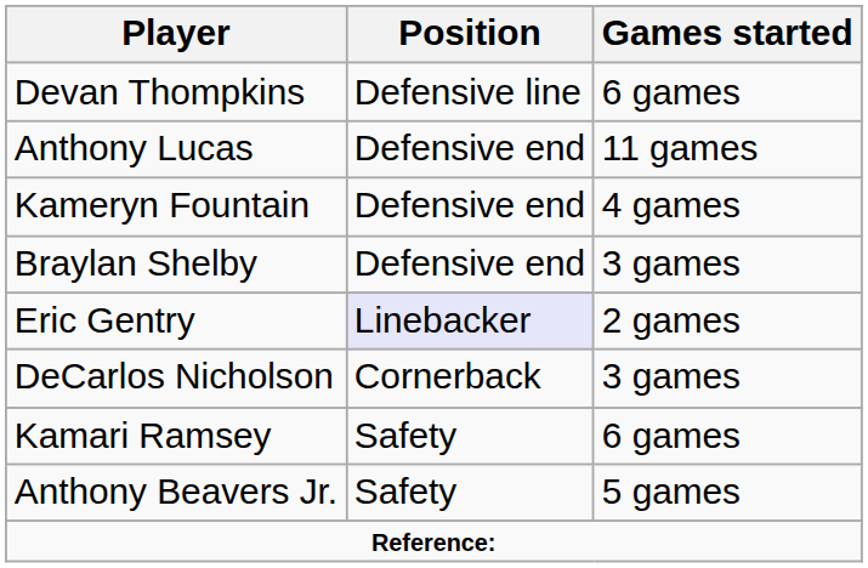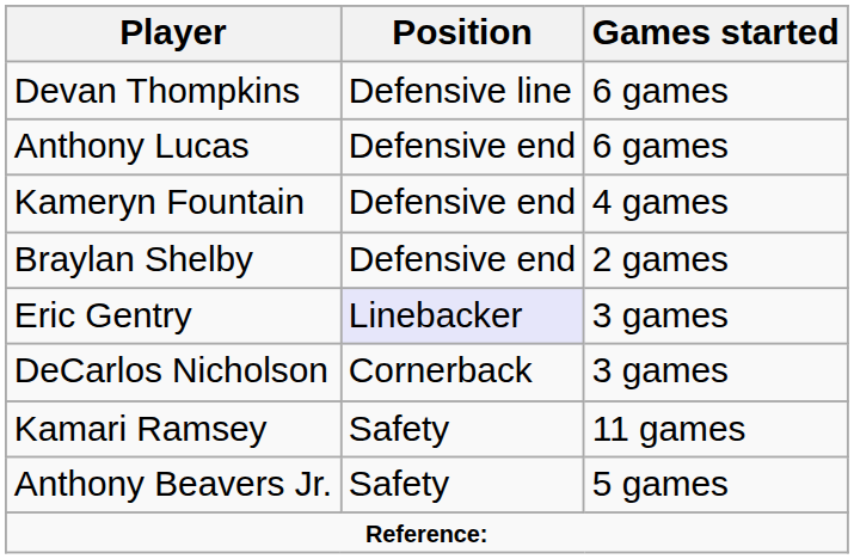Anthony Lucas | Games started: 11 games -> 6 games
Braylan Shelby | Games started: 3 games -> 2 games
Eric Gentry | Games started: 2 games -> 3 games
Kamari Ramsey | Games started: 6 games -> 11 games
